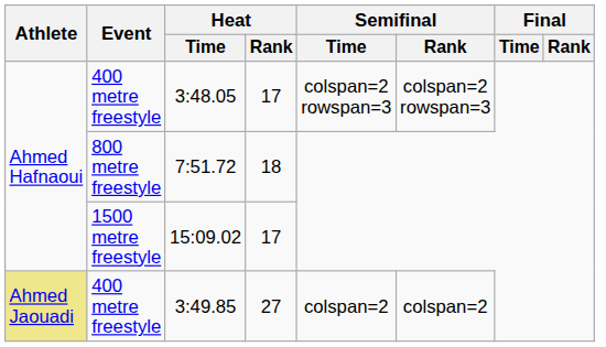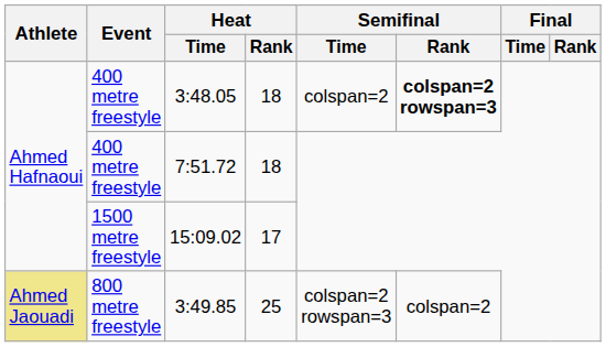3:48.05 | Heat / Rank: 17 -> 18
3:48.05 | Semifinal / Time: colspan=2 rowspan=3 -> colspan=2
3:48.05 | Semifinal / Rank: normal -> bold
7:51.72 | Event: 800 metre freestyle -> 400 metre freestyle
3:49.85 | Event: 400 metre freestyle -> 800 metre freestyle
3:49.85 | Heat / Rank: 27 -> 25
3:49.85 | Semifinal / Time: colspan=2 -> colspan=2 rowspan=3
